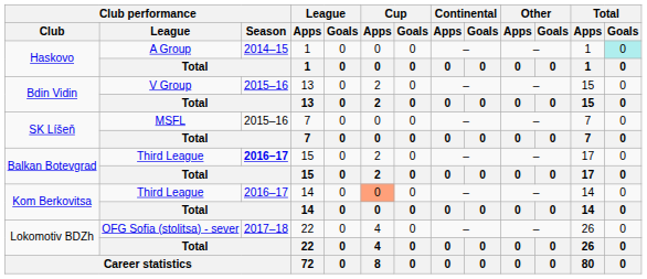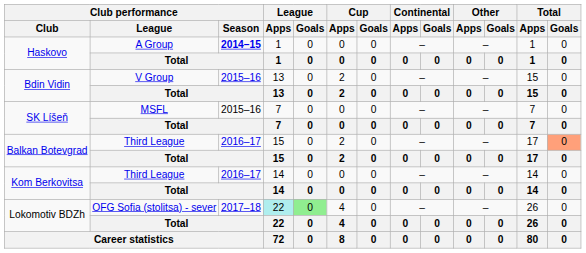row 3 | Club performance / Season: normal -> bold
row 3 | Total / Goals: paleturquoise background -> no background
row 9 | Club performance / Season: bold -> normal
row 9 | Total / Goals: no background -> lightsalmon background
row 11 | Cup / Apps: lightsalmon background -> no background
row 13 | League / Apps: no background -> paleturquoise background
row 13 | League / Goals: no background -> lightgreen background
